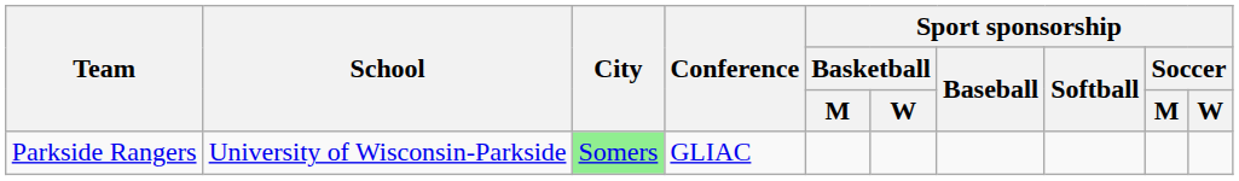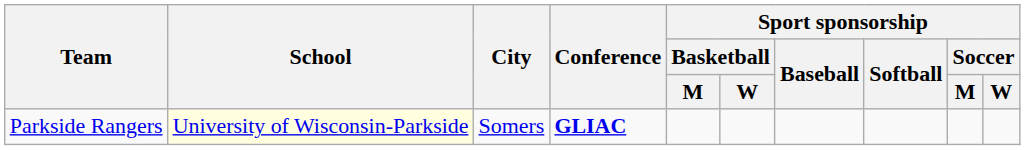Parkside Rangers | School: no background -> lightyellow background
Parkside Rangers | City: lightgreen background -> no background
Parkside Rangers | Conference: normal -> bold
